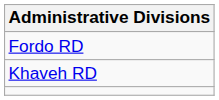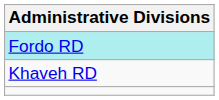row 2 | column 1: no background -> paleturquoise background
